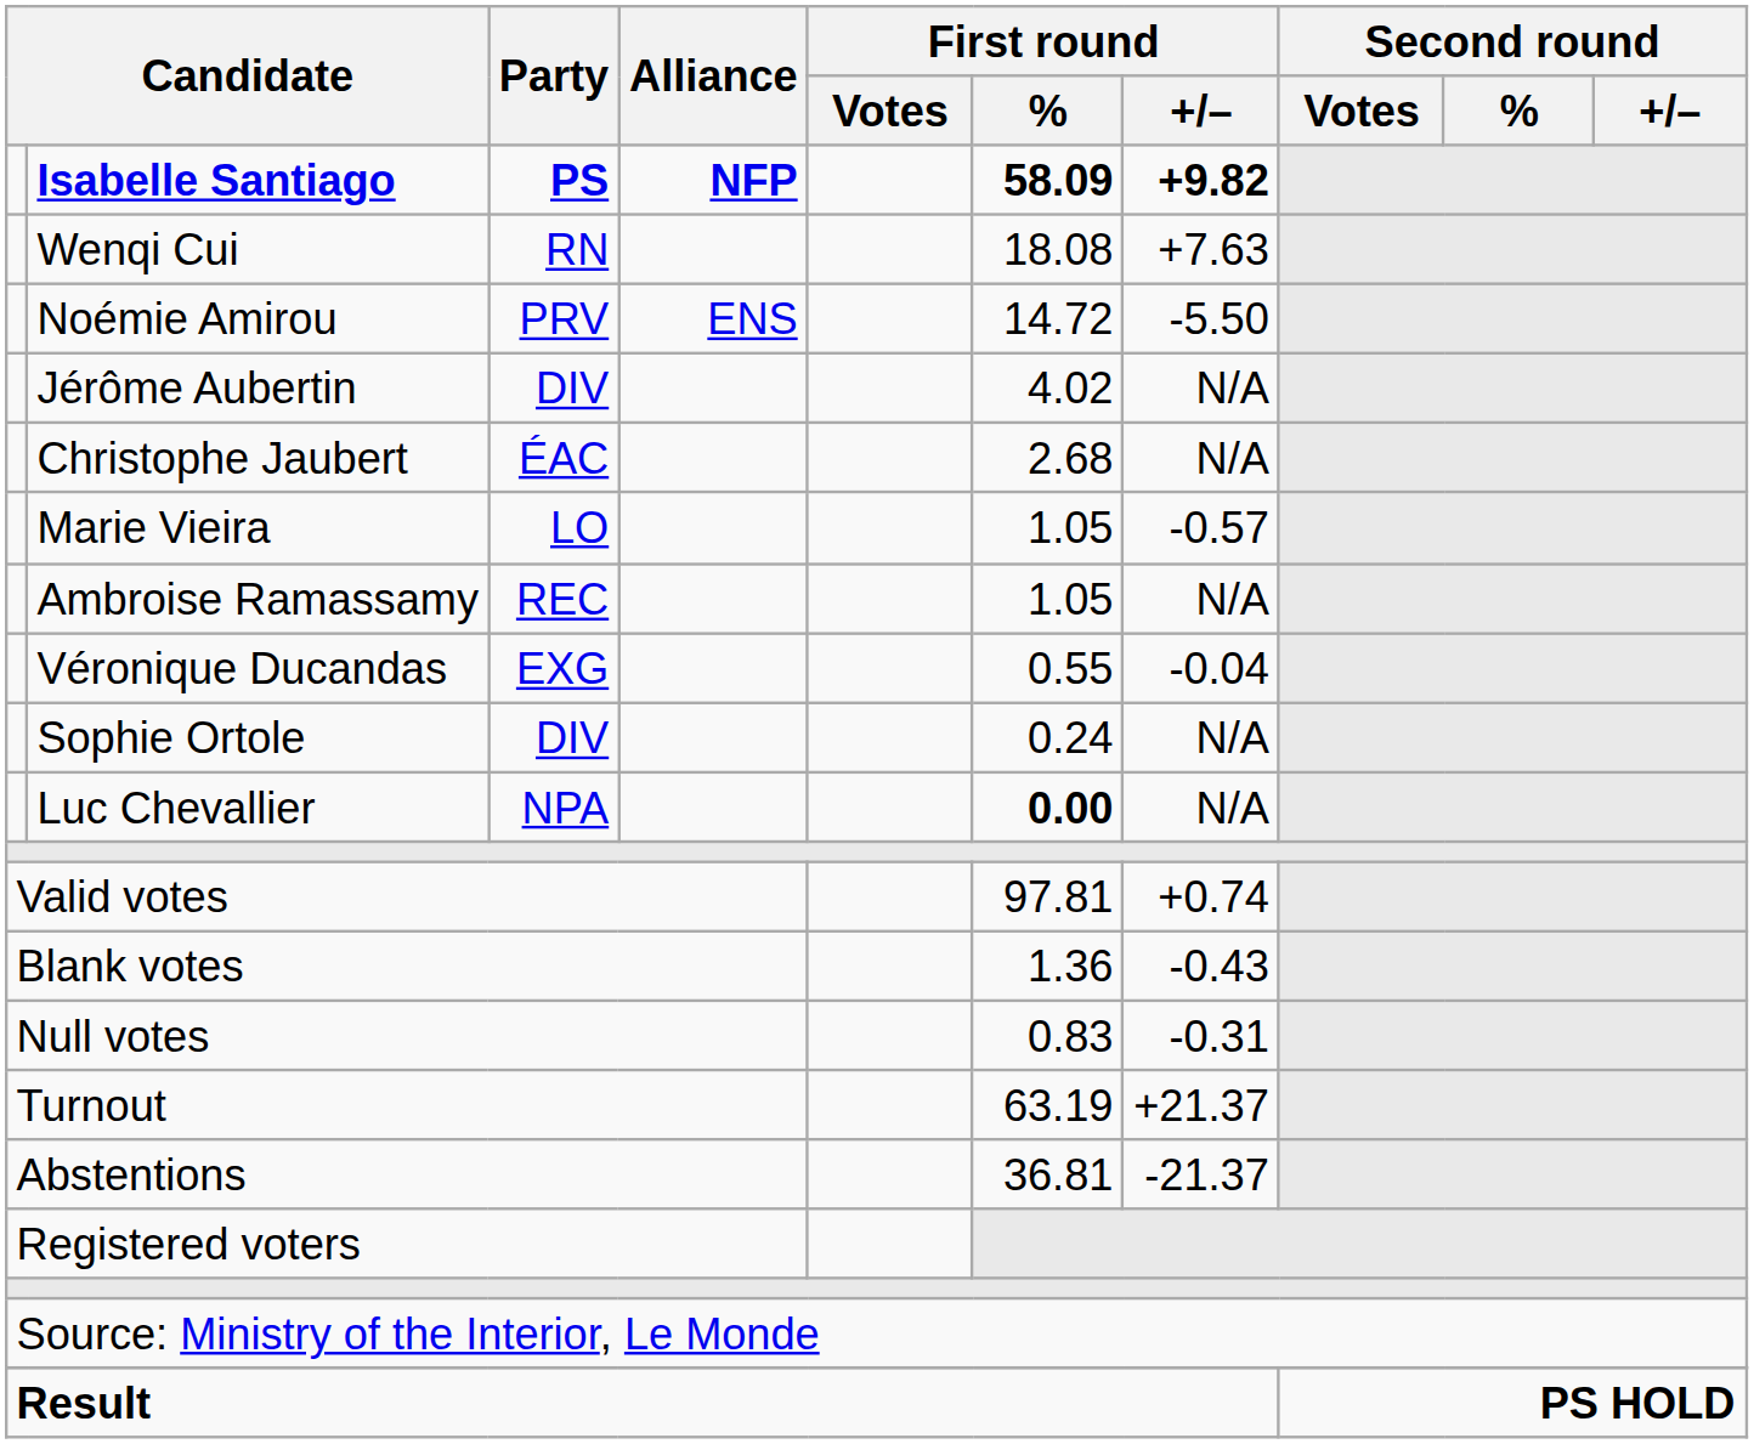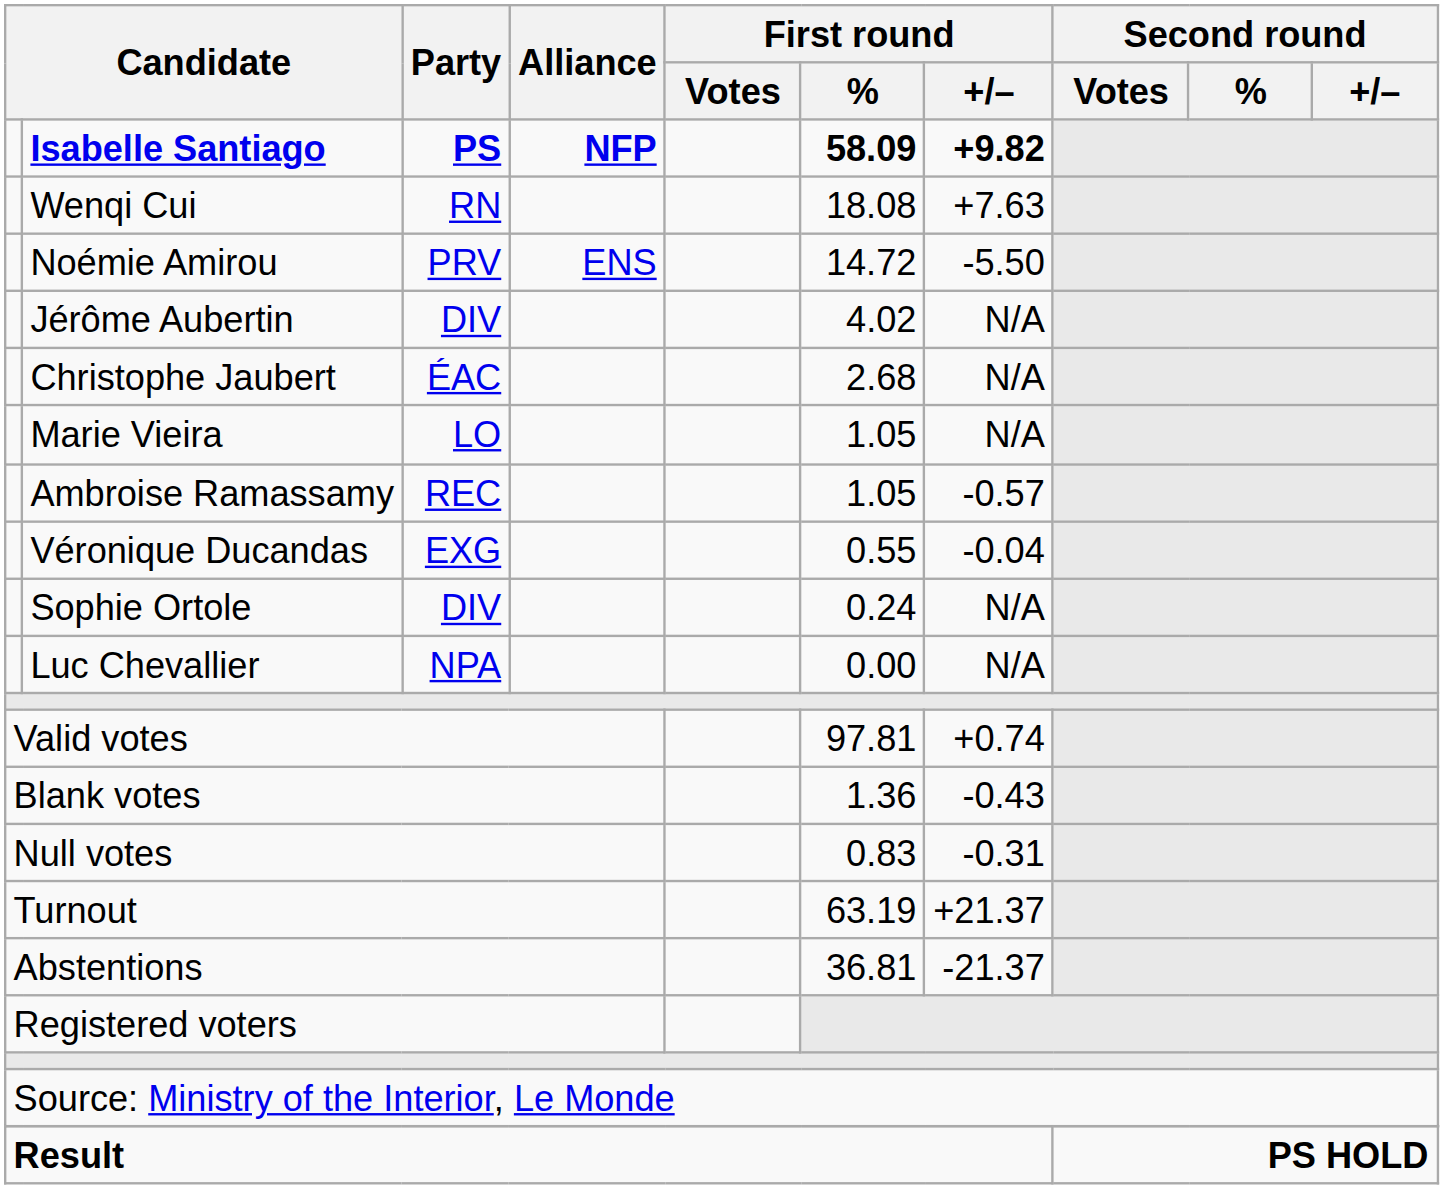Marie Vieira | First round / +/–: -0.57 -> N/A
Ambroise Ramassamy | First round / +/–: N/A -> -0.57
Luc Chevallier | First round / %: bold -> normal
